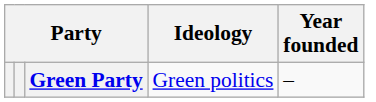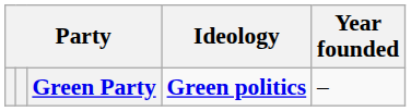Green Party | Ideology: normal -> bold
